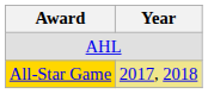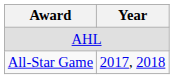All-Star Game | Award: gold background -> no background
All-Star Game | Year: khaki background -> no background
